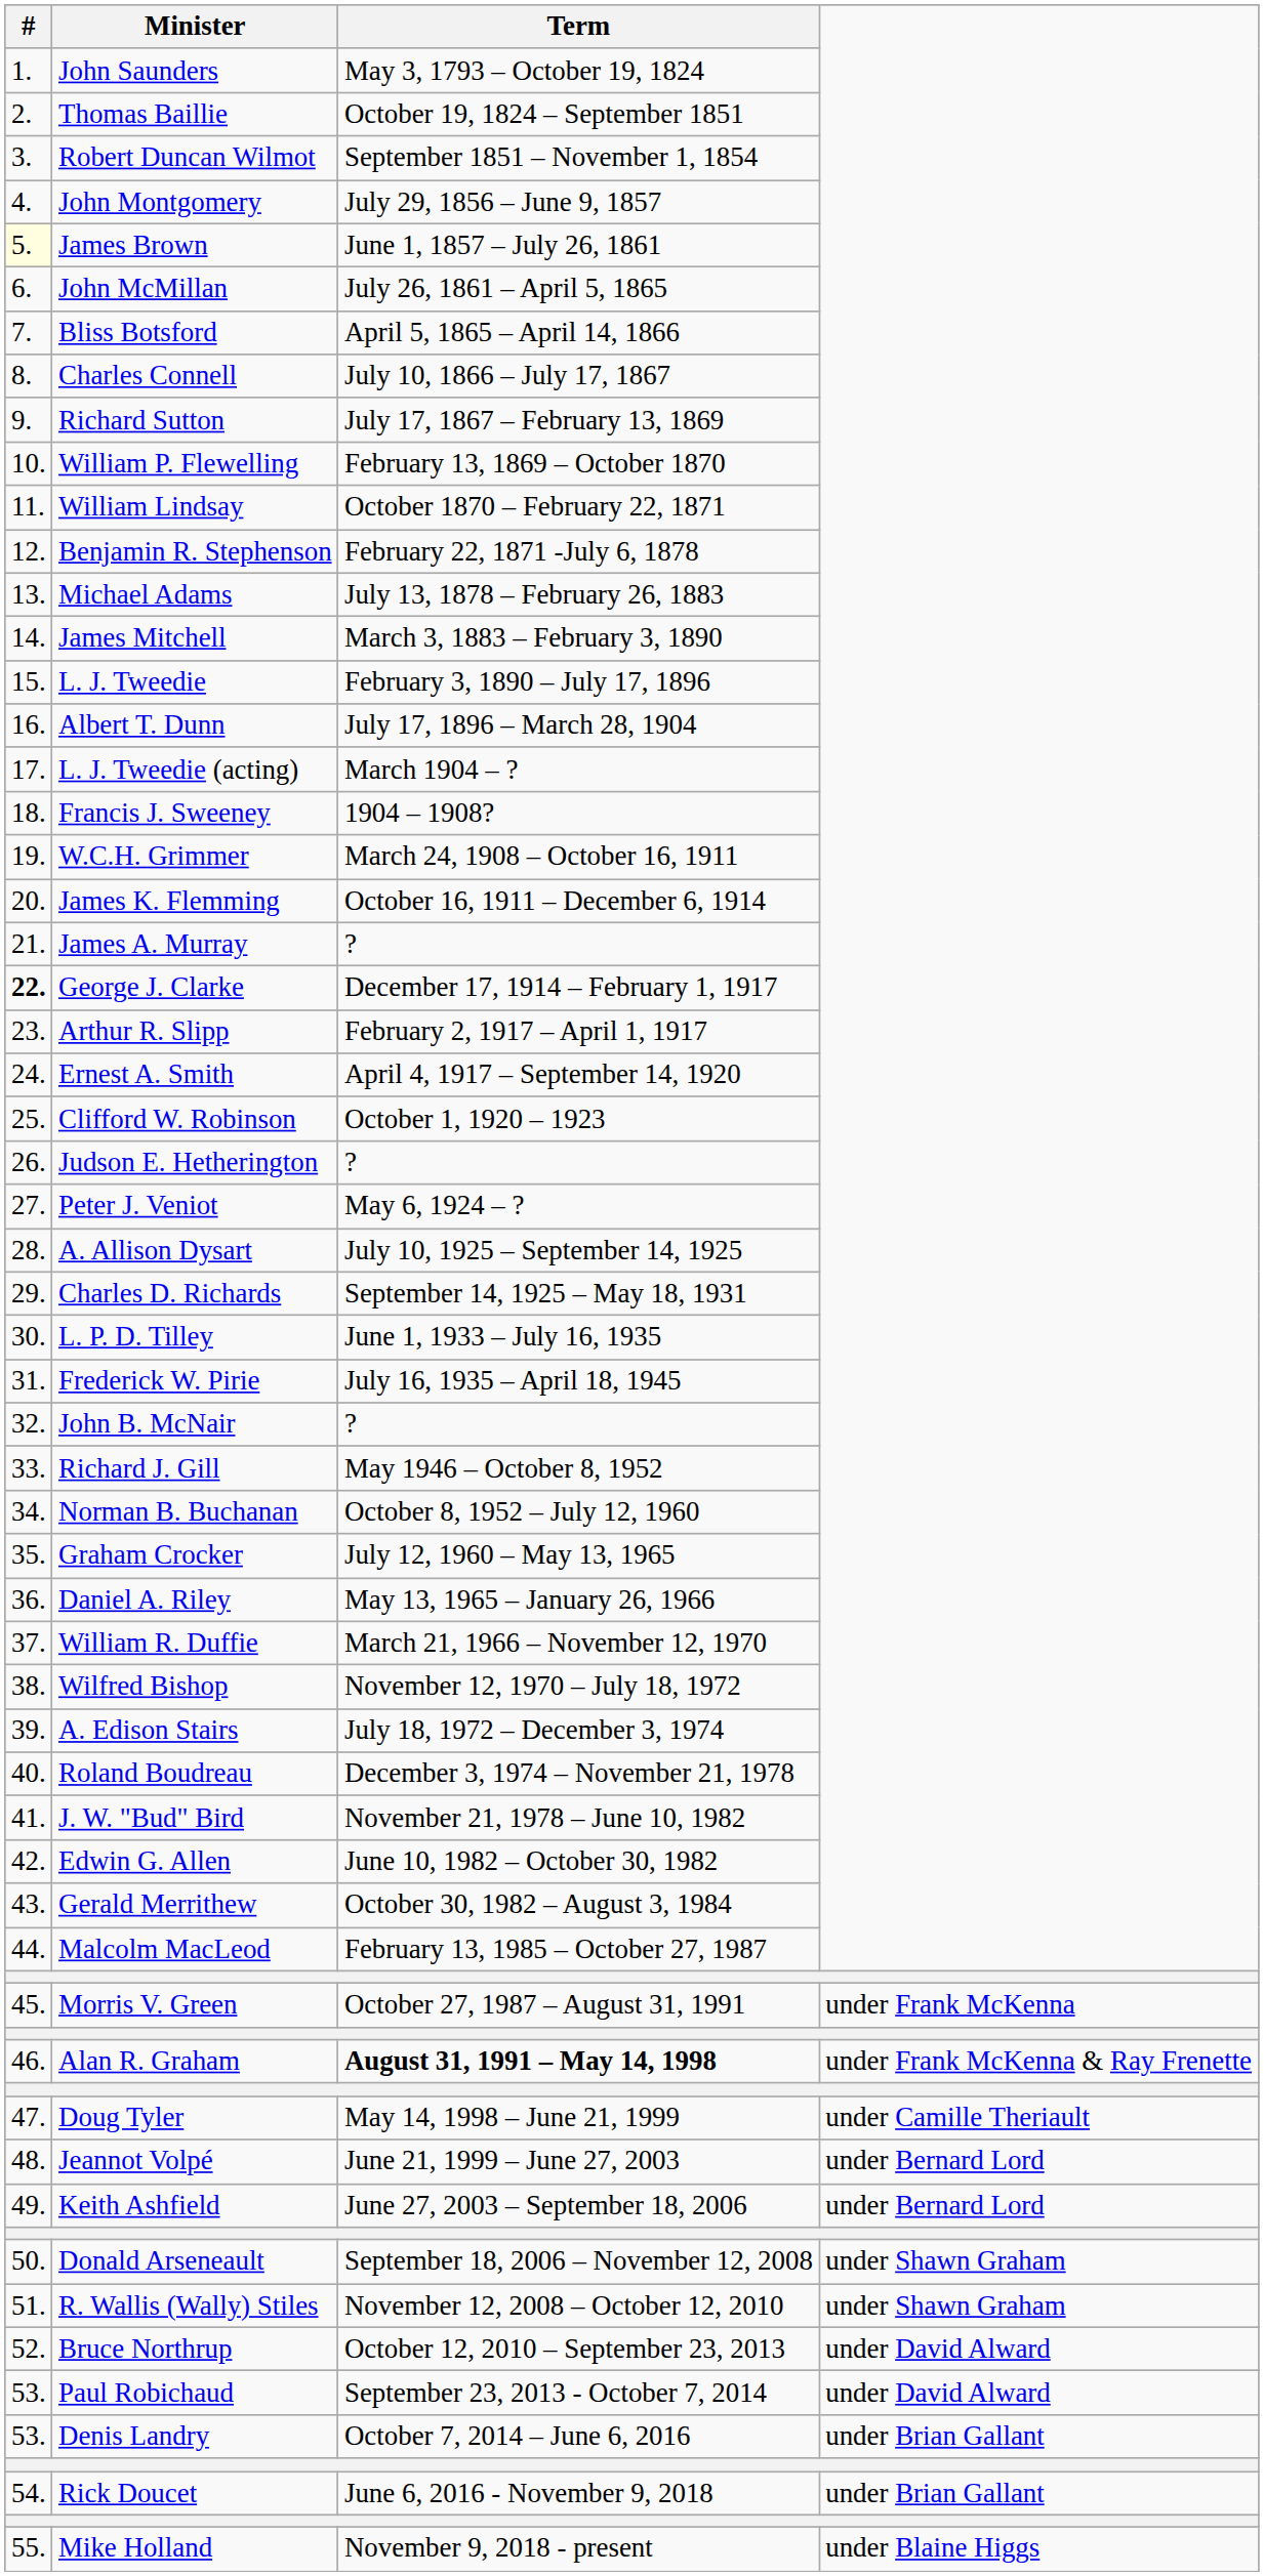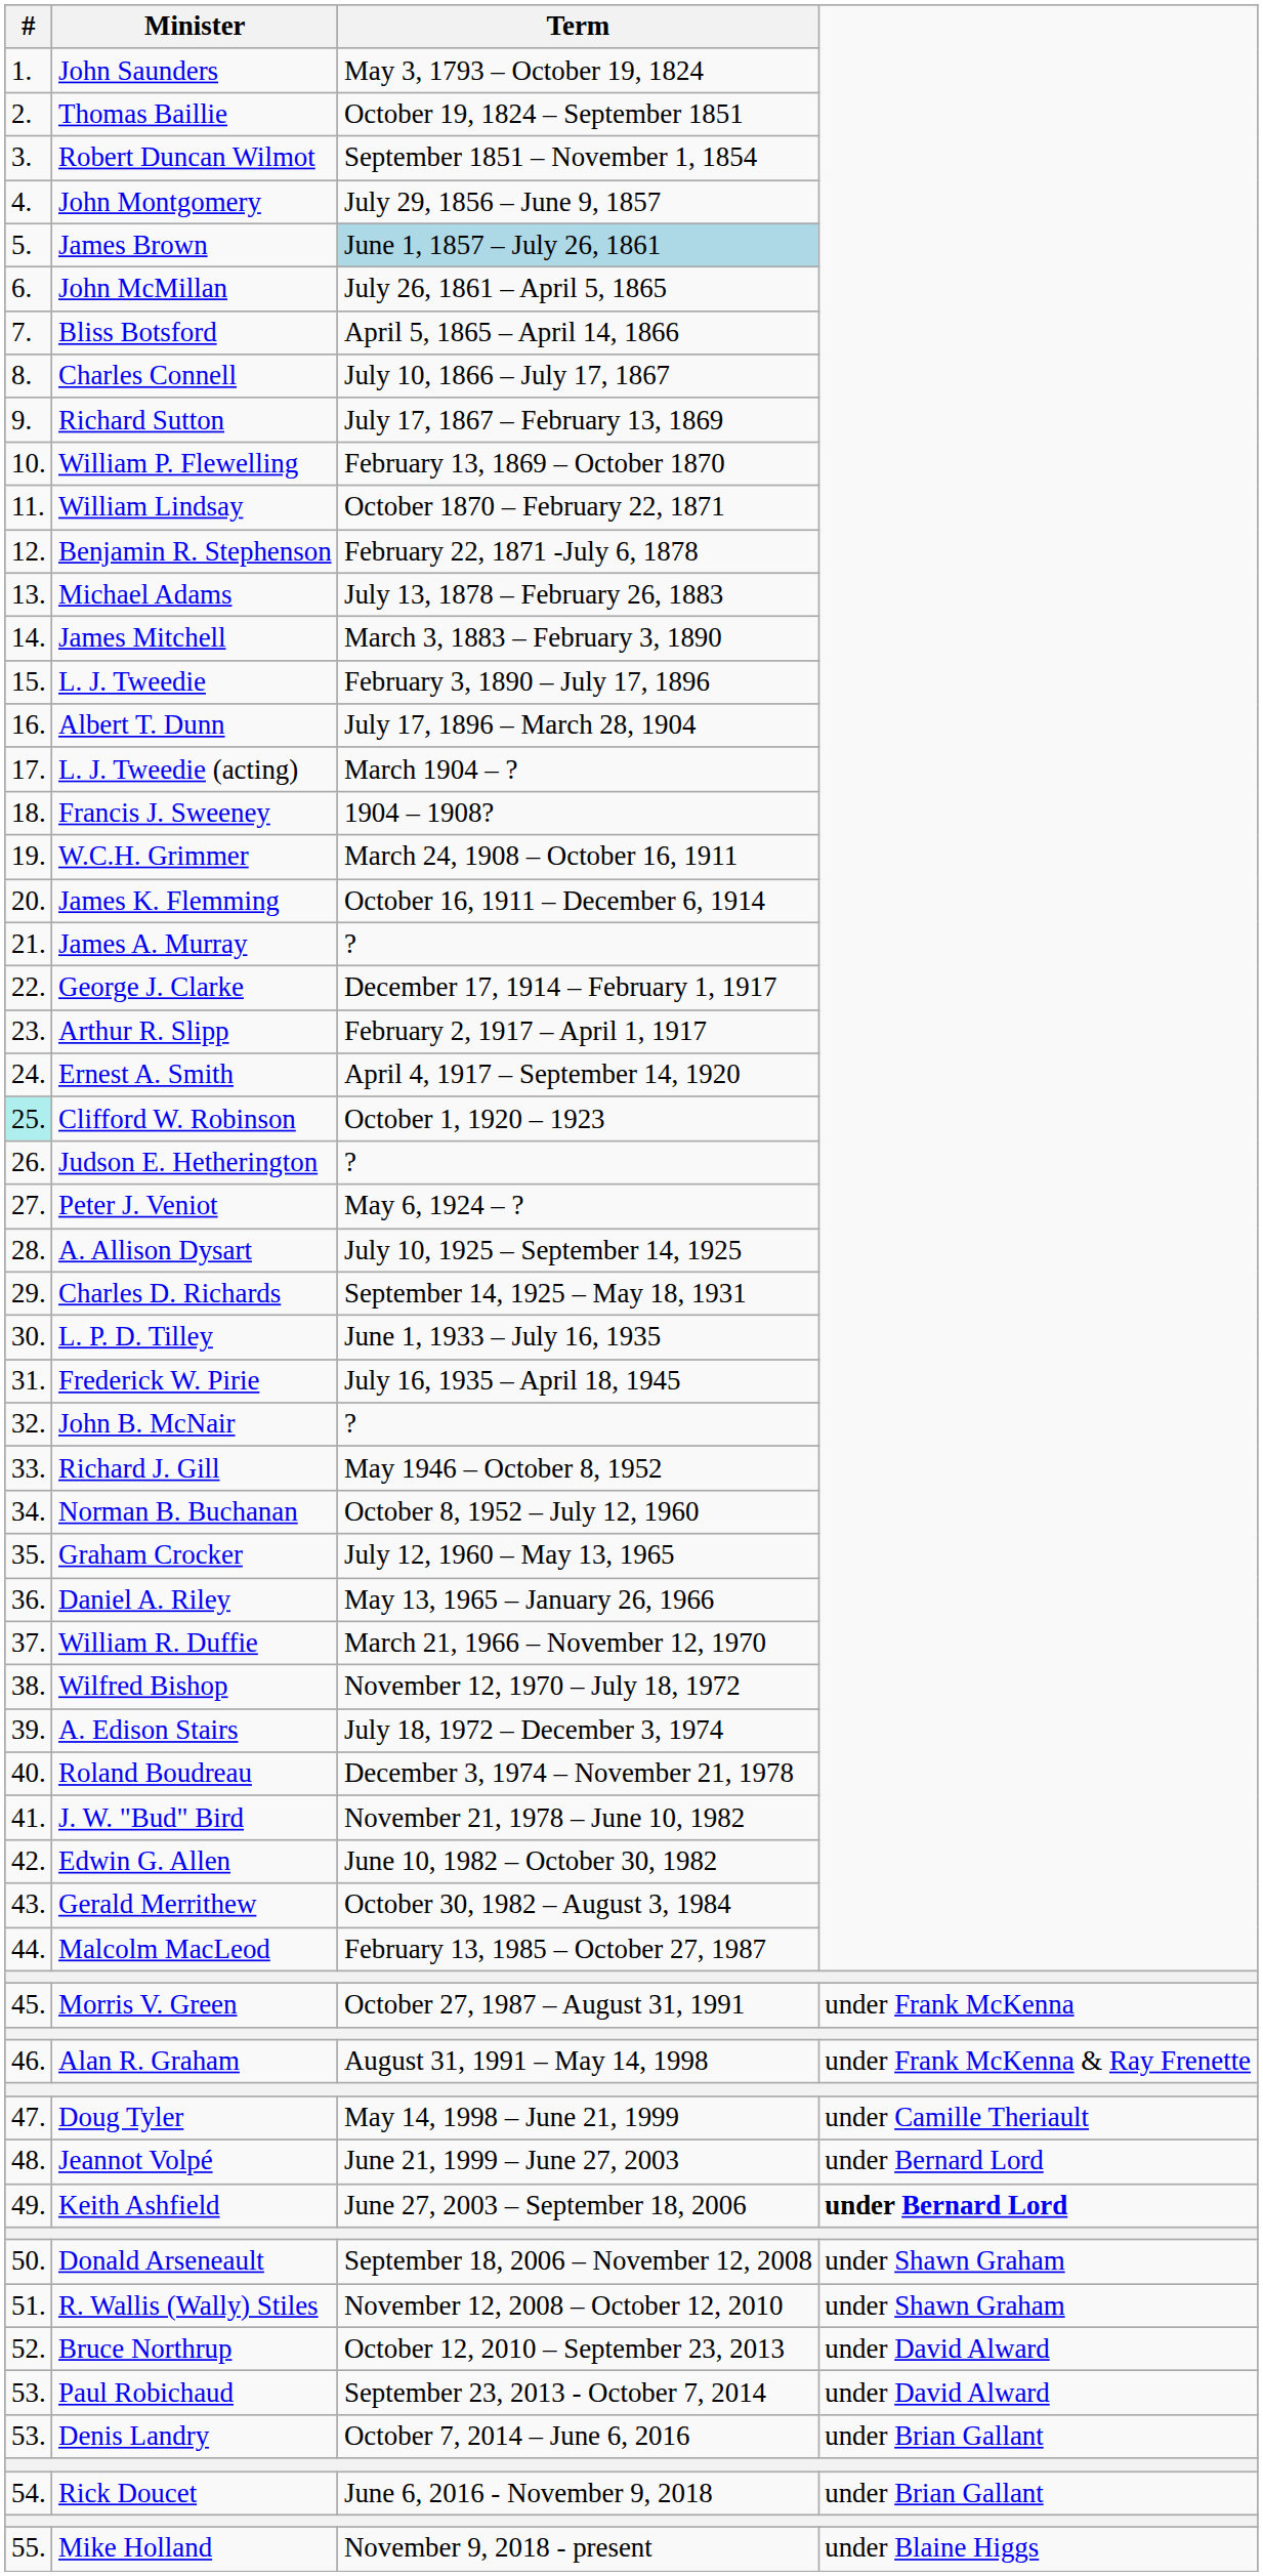James Brown | #: lightyellow background -> no background
James Brown | Term: no background -> lightblue background
George J. Clarke | #: bold -> normal
Clifford W. Robinson | #: no background -> paleturquoise background
Alan R. Graham | Term: bold -> normal
Keith Ashfield | column 4: normal -> bold
